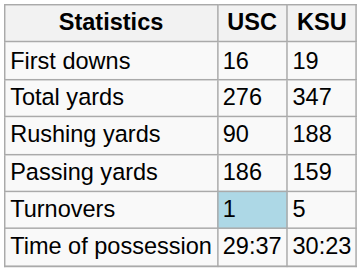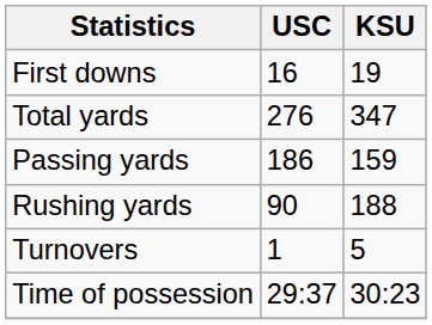rows swapped: Rushing yards <-> Passing yards
Turnovers | USC: lightblue background -> no background
